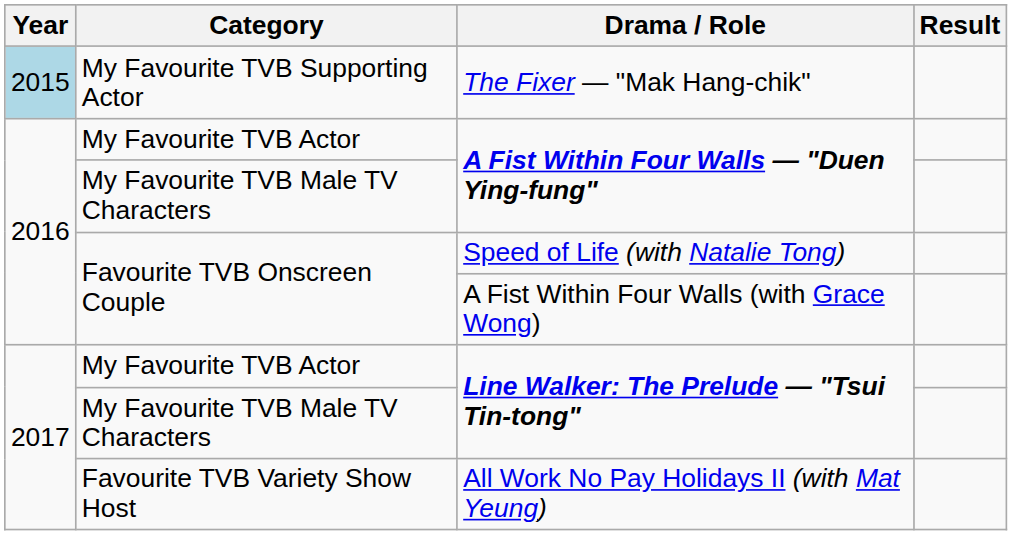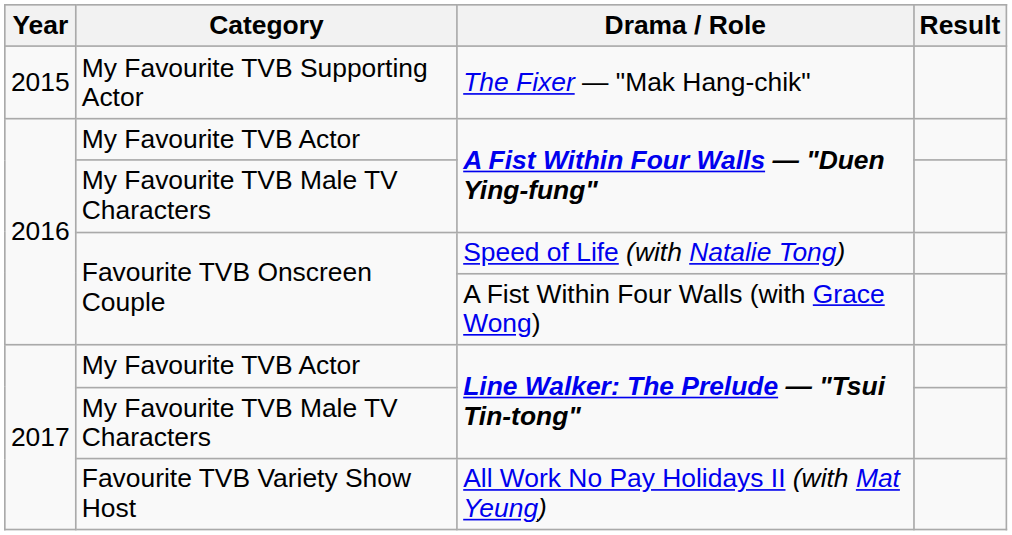The Fixer — "Mak Hang-chik" | Year: lightblue background -> no background
